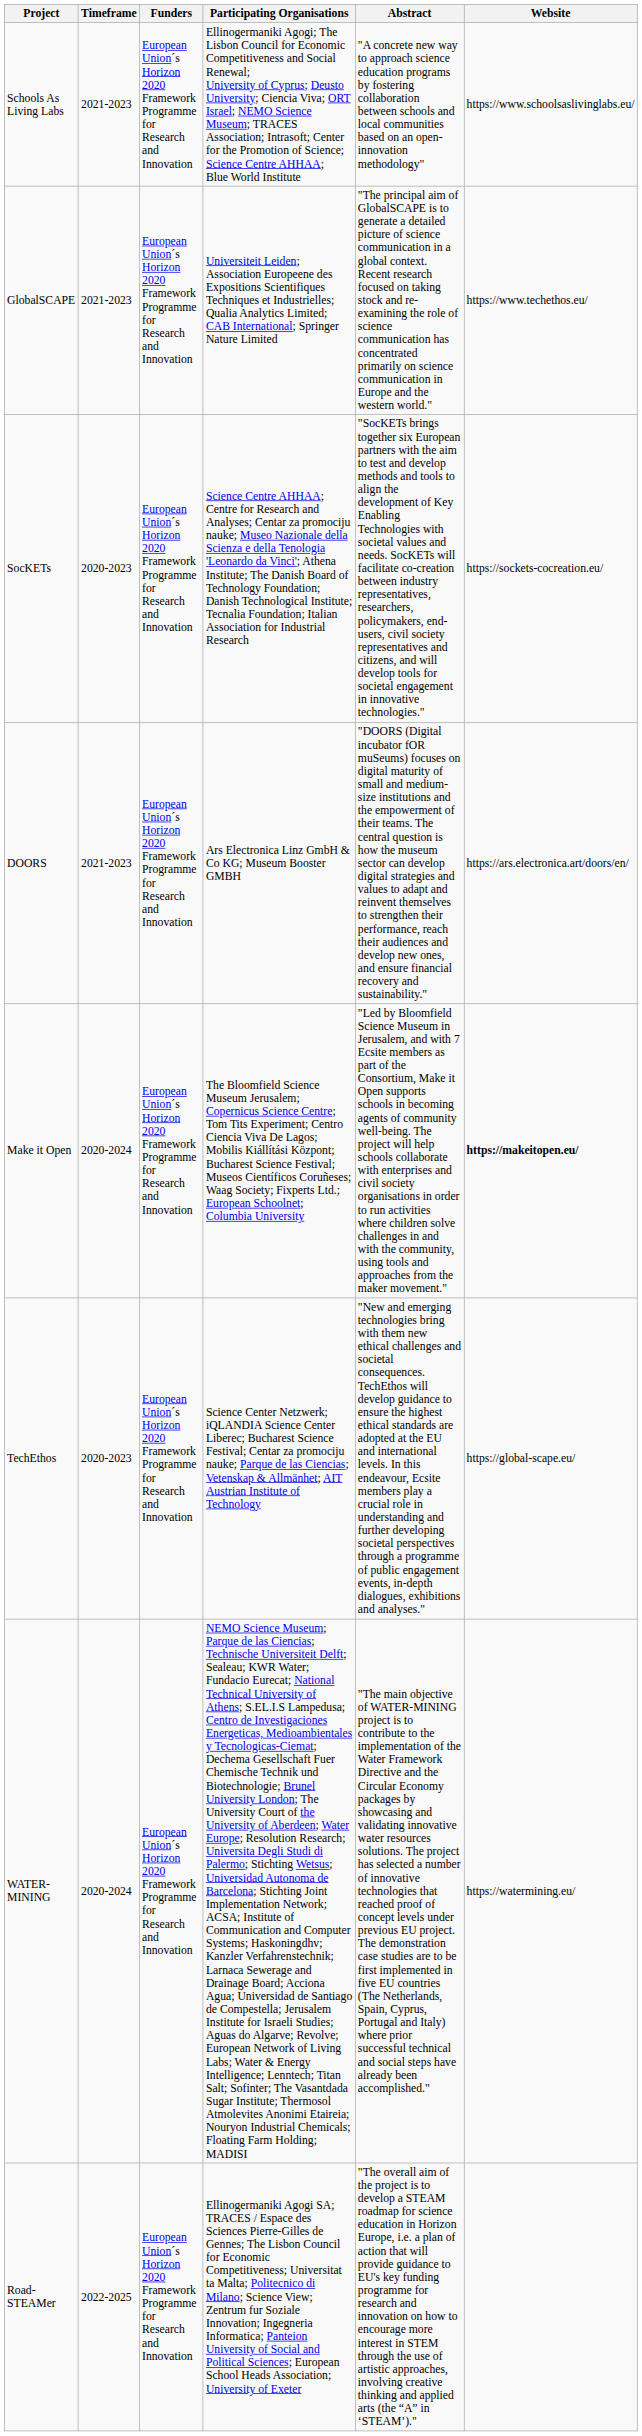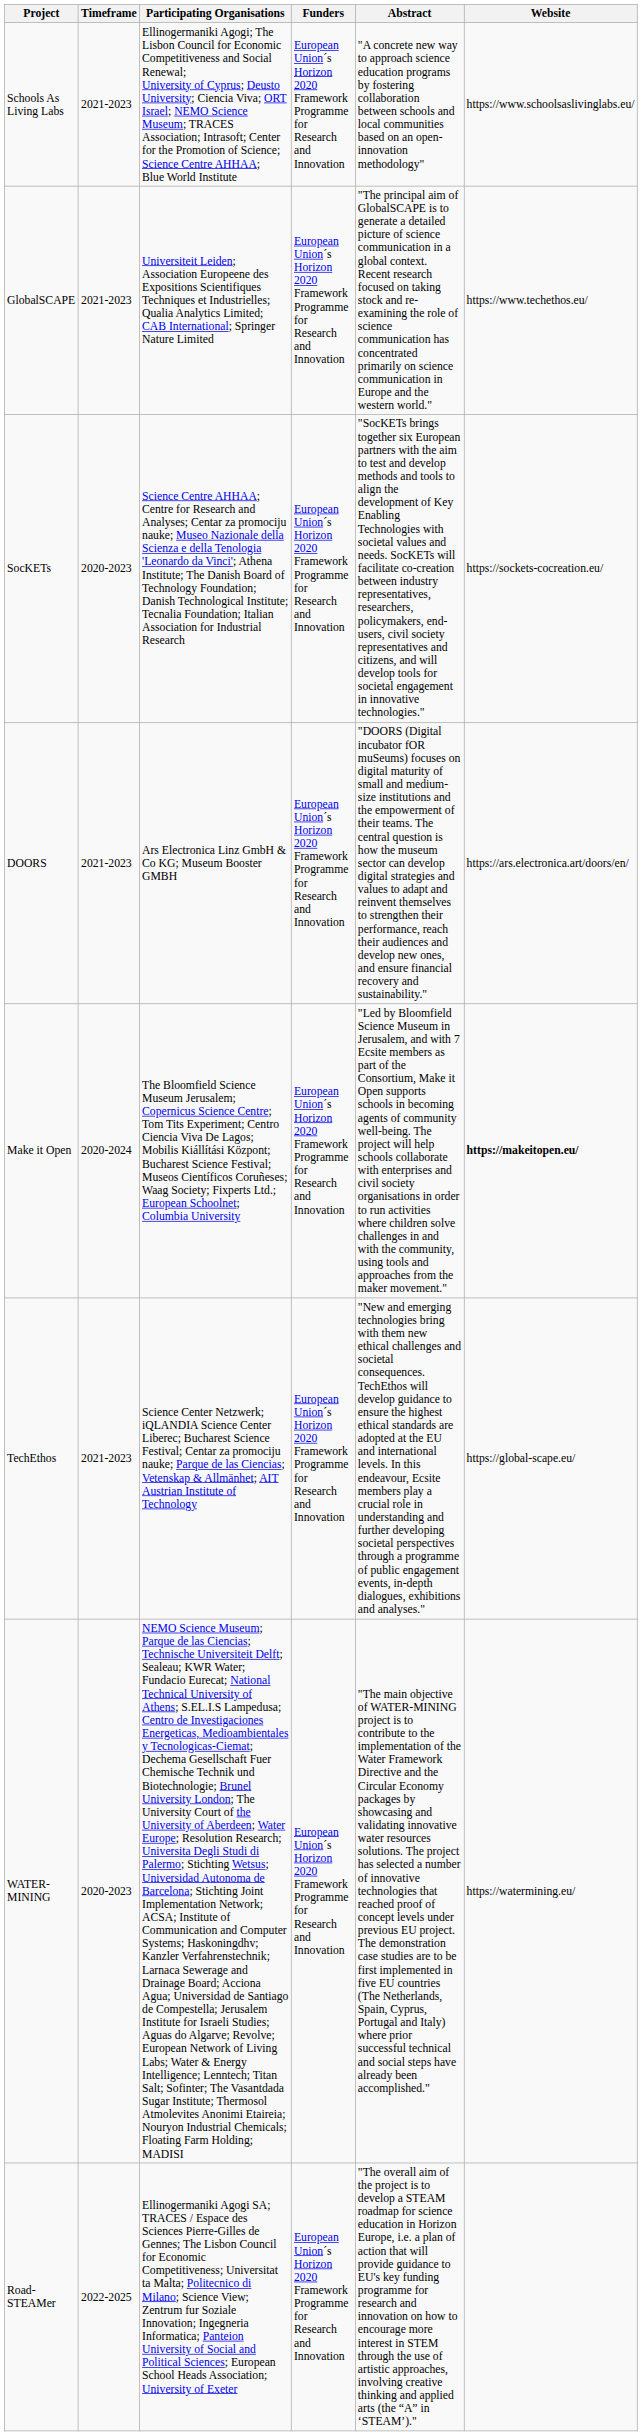columns swapped: Participating Organisations <-> Funders
TechEthos | Timeframe: 2020-2023 -> 2021-2023
WATER-MINING | Timeframe: 2020-2024 -> 2020-2023
